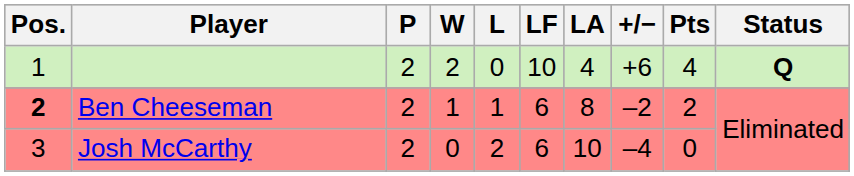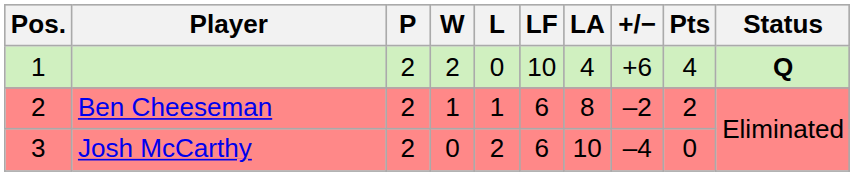Ben Cheeseman | Pos.: bold -> normal
